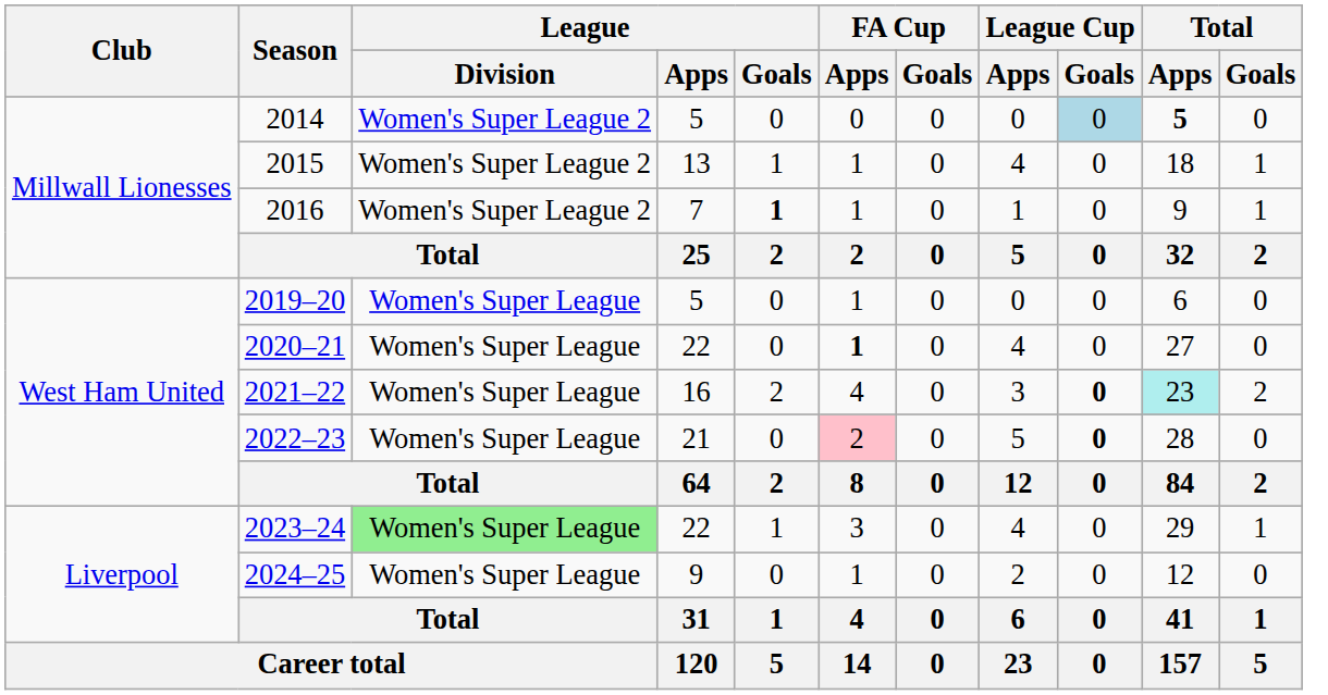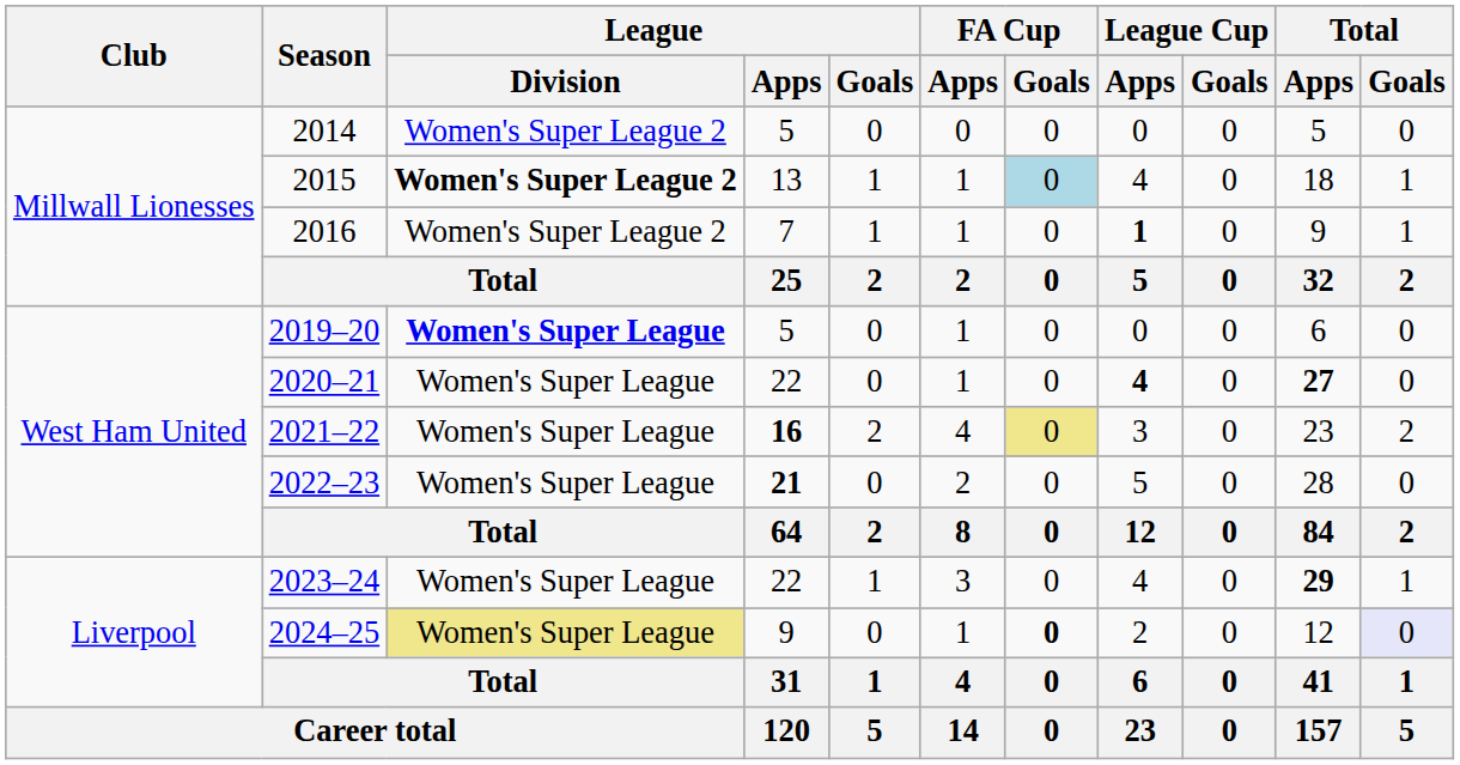2014 | League Cup / Goals: lightblue background -> no background
2014 | Total / Apps: bold -> normal
2015 | League / Division: normal -> bold
2015 | FA Cup / Goals: no background -> lightblue background
2016 | League / Goals: bold -> normal
2016 | League Cup / Apps: normal -> bold
2019–20 | League / Division: normal -> bold
2020–21 | FA Cup / Apps: bold -> normal
2020–21 | League Cup / Apps: normal -> bold
2020–21 | Total / Apps: normal -> bold
2021–22 | League / Apps: normal -> bold
2021–22 | FA Cup / Goals: no background -> khaki background
2021–22 | League Cup / Goals: bold -> normal
2021–22 | Total / Apps: paleturquoise background -> no background
2022–23 | League / Apps: normal -> bold
2022–23 | FA Cup / Apps: pink background -> no background
2022–23 | League Cup / Goals: bold -> normal
2023–24 | League / Division: lightgreen background -> no background
2023–24 | Total / Apps: normal -> bold
2024–25 | League / Division: no background -> khaki background
2024–25 | FA Cup / Goals: normal -> bold
2024–25 | Total / Goals: no background -> lavender background
